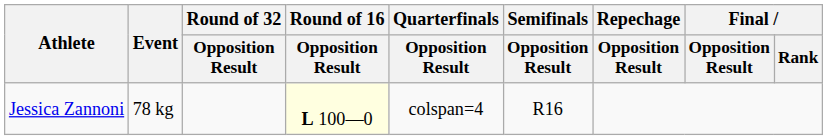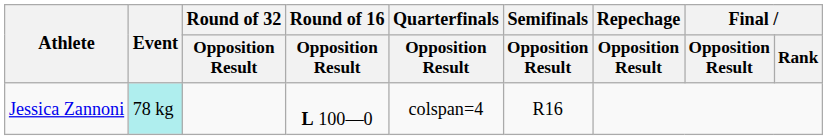Jessica Zannoni | Event: no background -> paleturquoise background
Jessica Zannoni | Round of 16 / Opposition Result: lightyellow background -> no background
